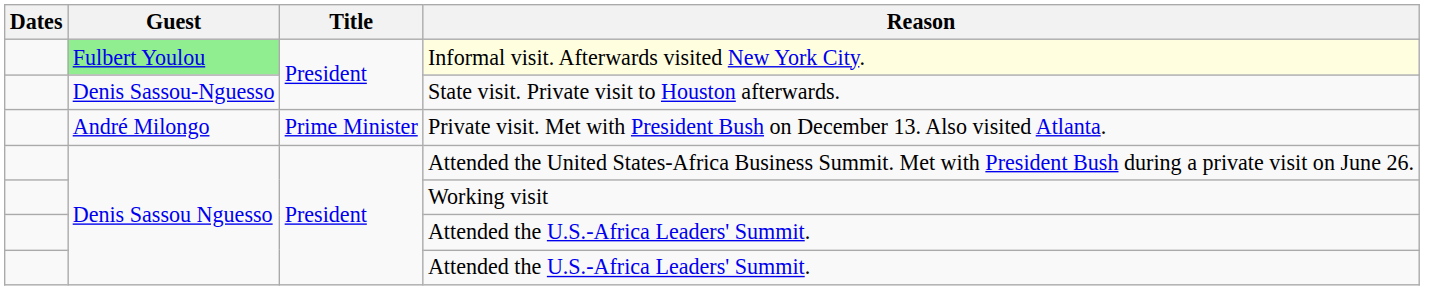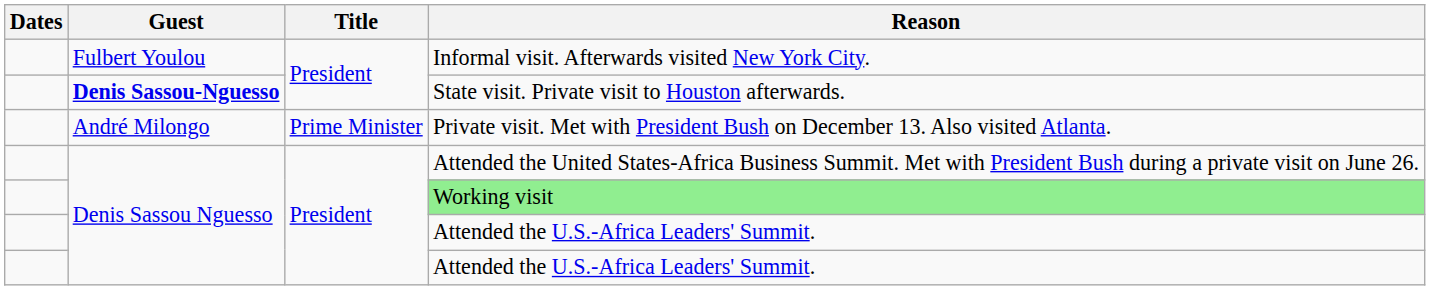Informal visit. Afterwards visited New York City. | Guest: lightgreen background -> no background
Informal visit. Afterwards visited New York City. | Reason: lightyellow background -> no background
State visit. Private visit to Houston afterwards. | Guest: normal -> bold
Working visit | Reason: no background -> lightgreen background
